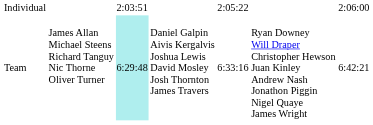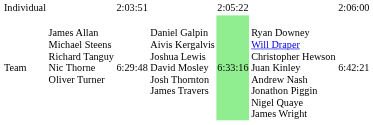Team | column 3: paleturquoise background -> no background
Team | column 5: no background -> lightgreen background
